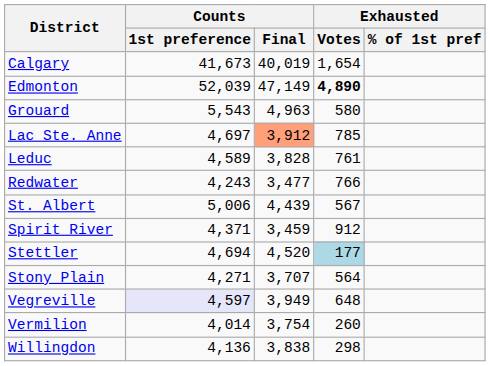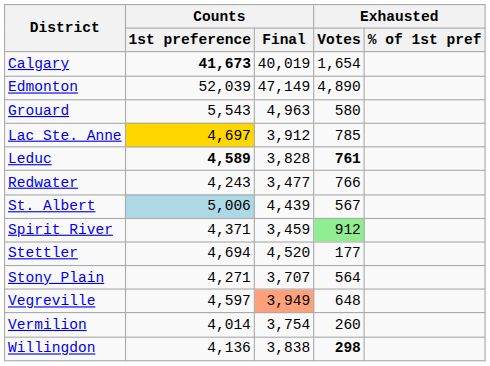Calgary | Counts / 1st preference: normal -> bold
Edmonton | Exhausted / Votes: bold -> normal
Lac Ste. Anne | Counts / 1st preference: no background -> gold background
Lac Ste. Anne | Counts / Final: lightsalmon background -> no background
Leduc | Counts / 1st preference: normal -> bold
Leduc | Exhausted / Votes: normal -> bold
St. Albert | Counts / 1st preference: no background -> lightblue background
Spirit River | Exhausted / Votes: no background -> lightgreen background
Stettler | Exhausted / Votes: lightblue background -> no background
Vegreville | Counts / 1st preference: lavender background -> no background
Vegreville | Counts / Final: no background -> lightsalmon background
Willingdon | Exhausted / Votes: normal -> bold
